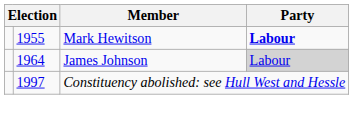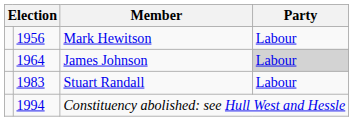Mark Hewitson | column 2: 1955 -> 1956
Mark Hewitson | Party: bold -> normal
+ row: 1983 | Stuart Randall | Labour
Constituency abolished: see Hull West and Hessle | column 2: 1997 -> 1994
